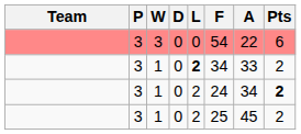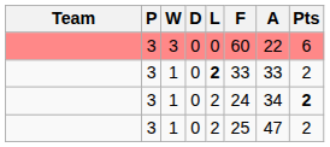row 2 | F: 54 -> 60
row 3 | F: 34 -> 33
row 5 | A: 45 -> 47
